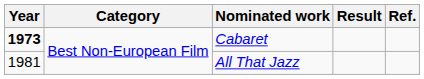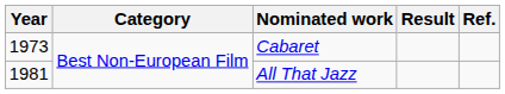Cabaret | Year: bold -> normal
